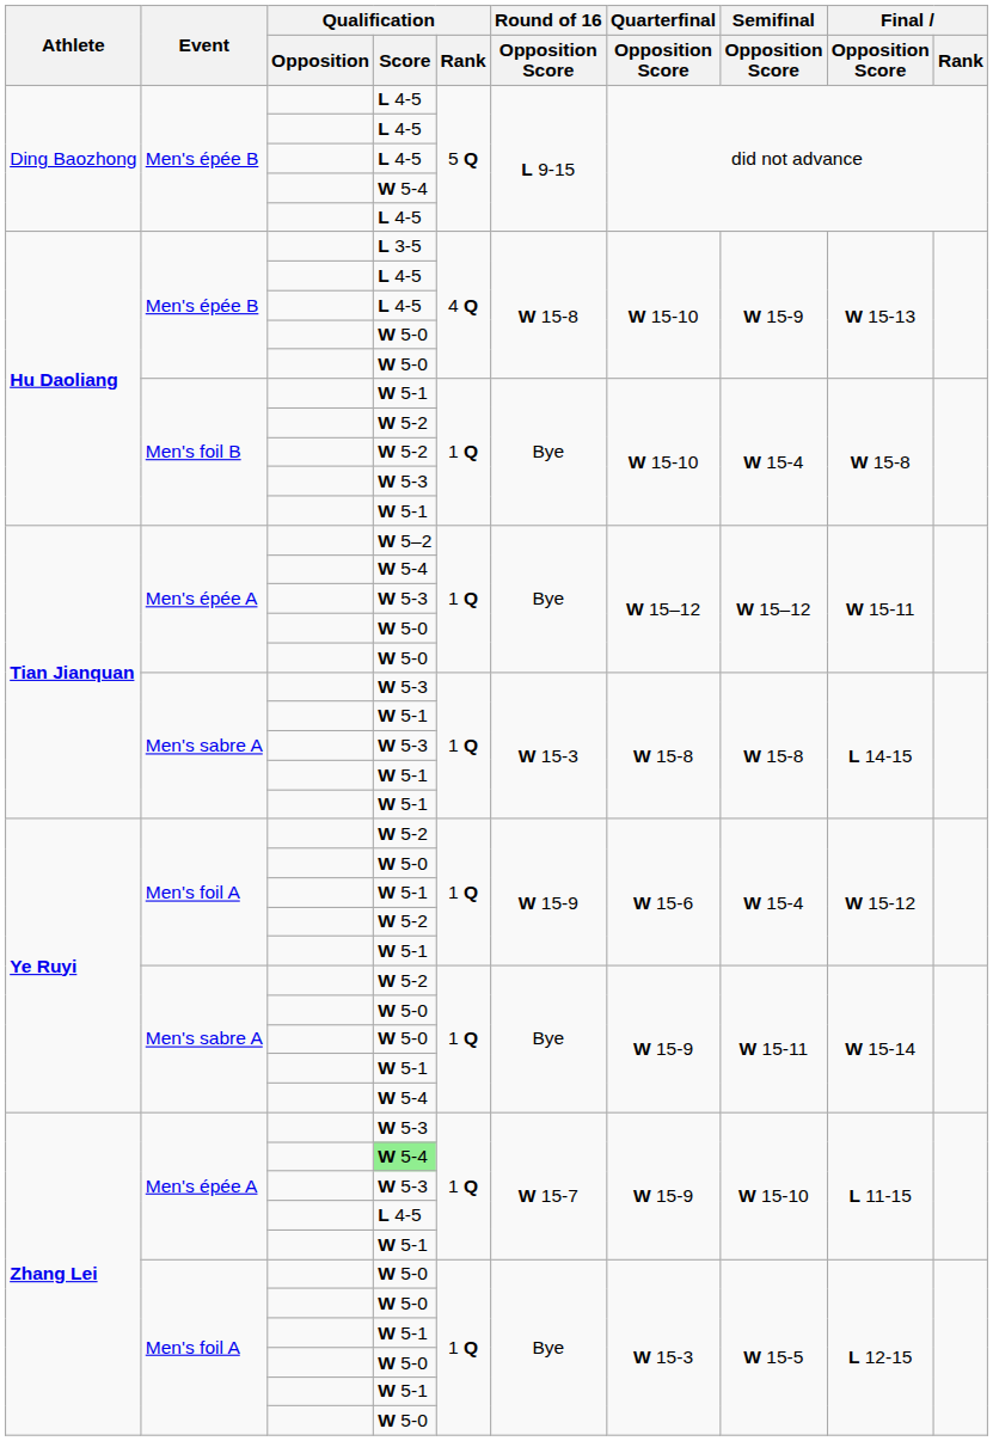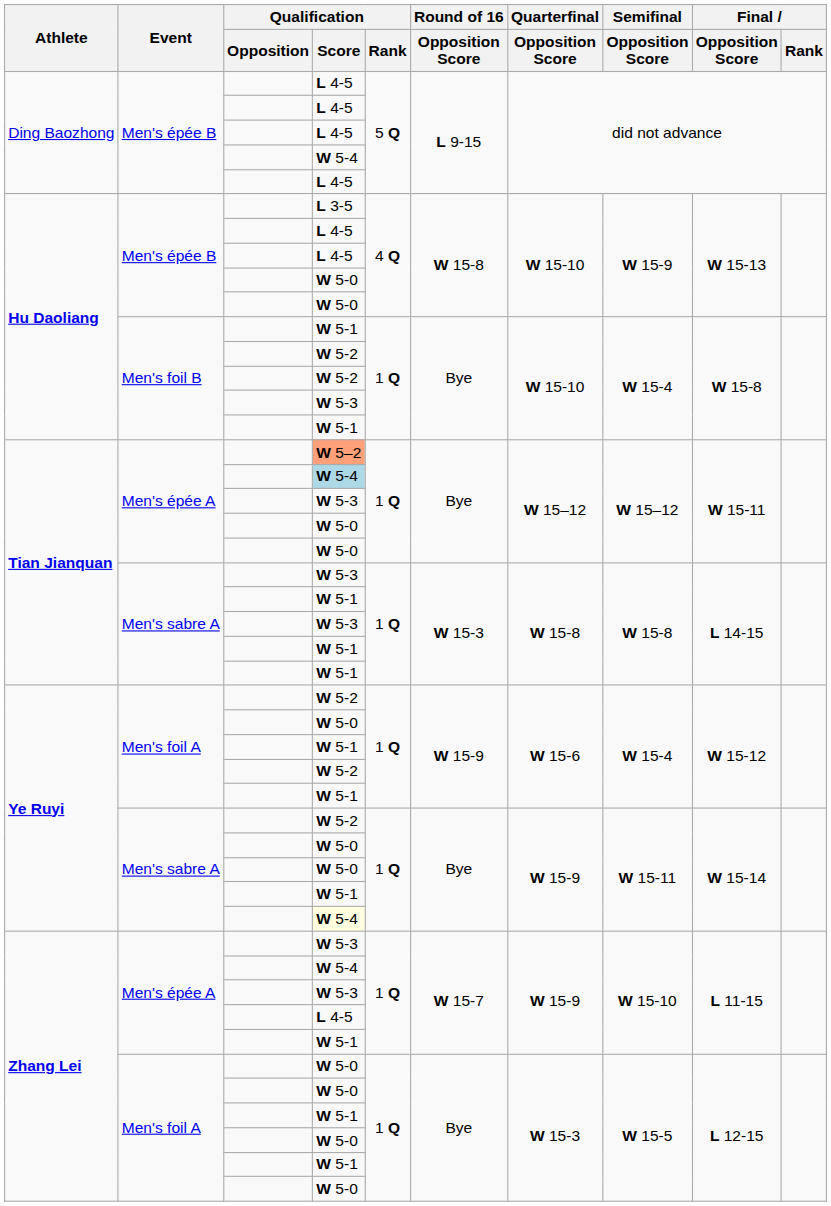W 5–2 | Qualification / Score: no background -> lightsalmon background
Tian Jianquan / W 5-4 | Qualification / Score: no background -> lightblue background
Ye Ruyi / W 5-4 | Qualification / Score: no background -> lightyellow background
Zhang Lei / W 5-4 | Qualification / Score: lightgreen background -> no background
